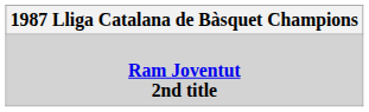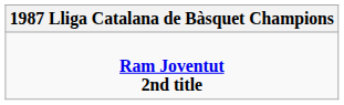row 2 | column 1: lightgrey background -> no background
